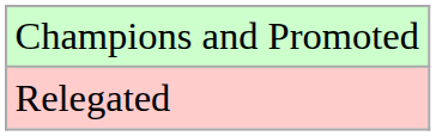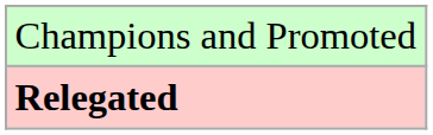row 2 | column 1: normal -> bold
